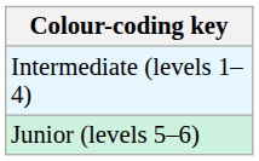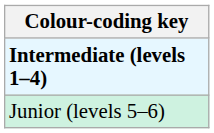row 2 | column 1: normal -> bold
